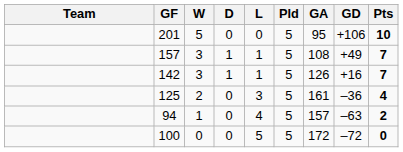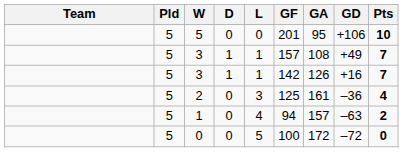columns swapped: Pld <-> GF
